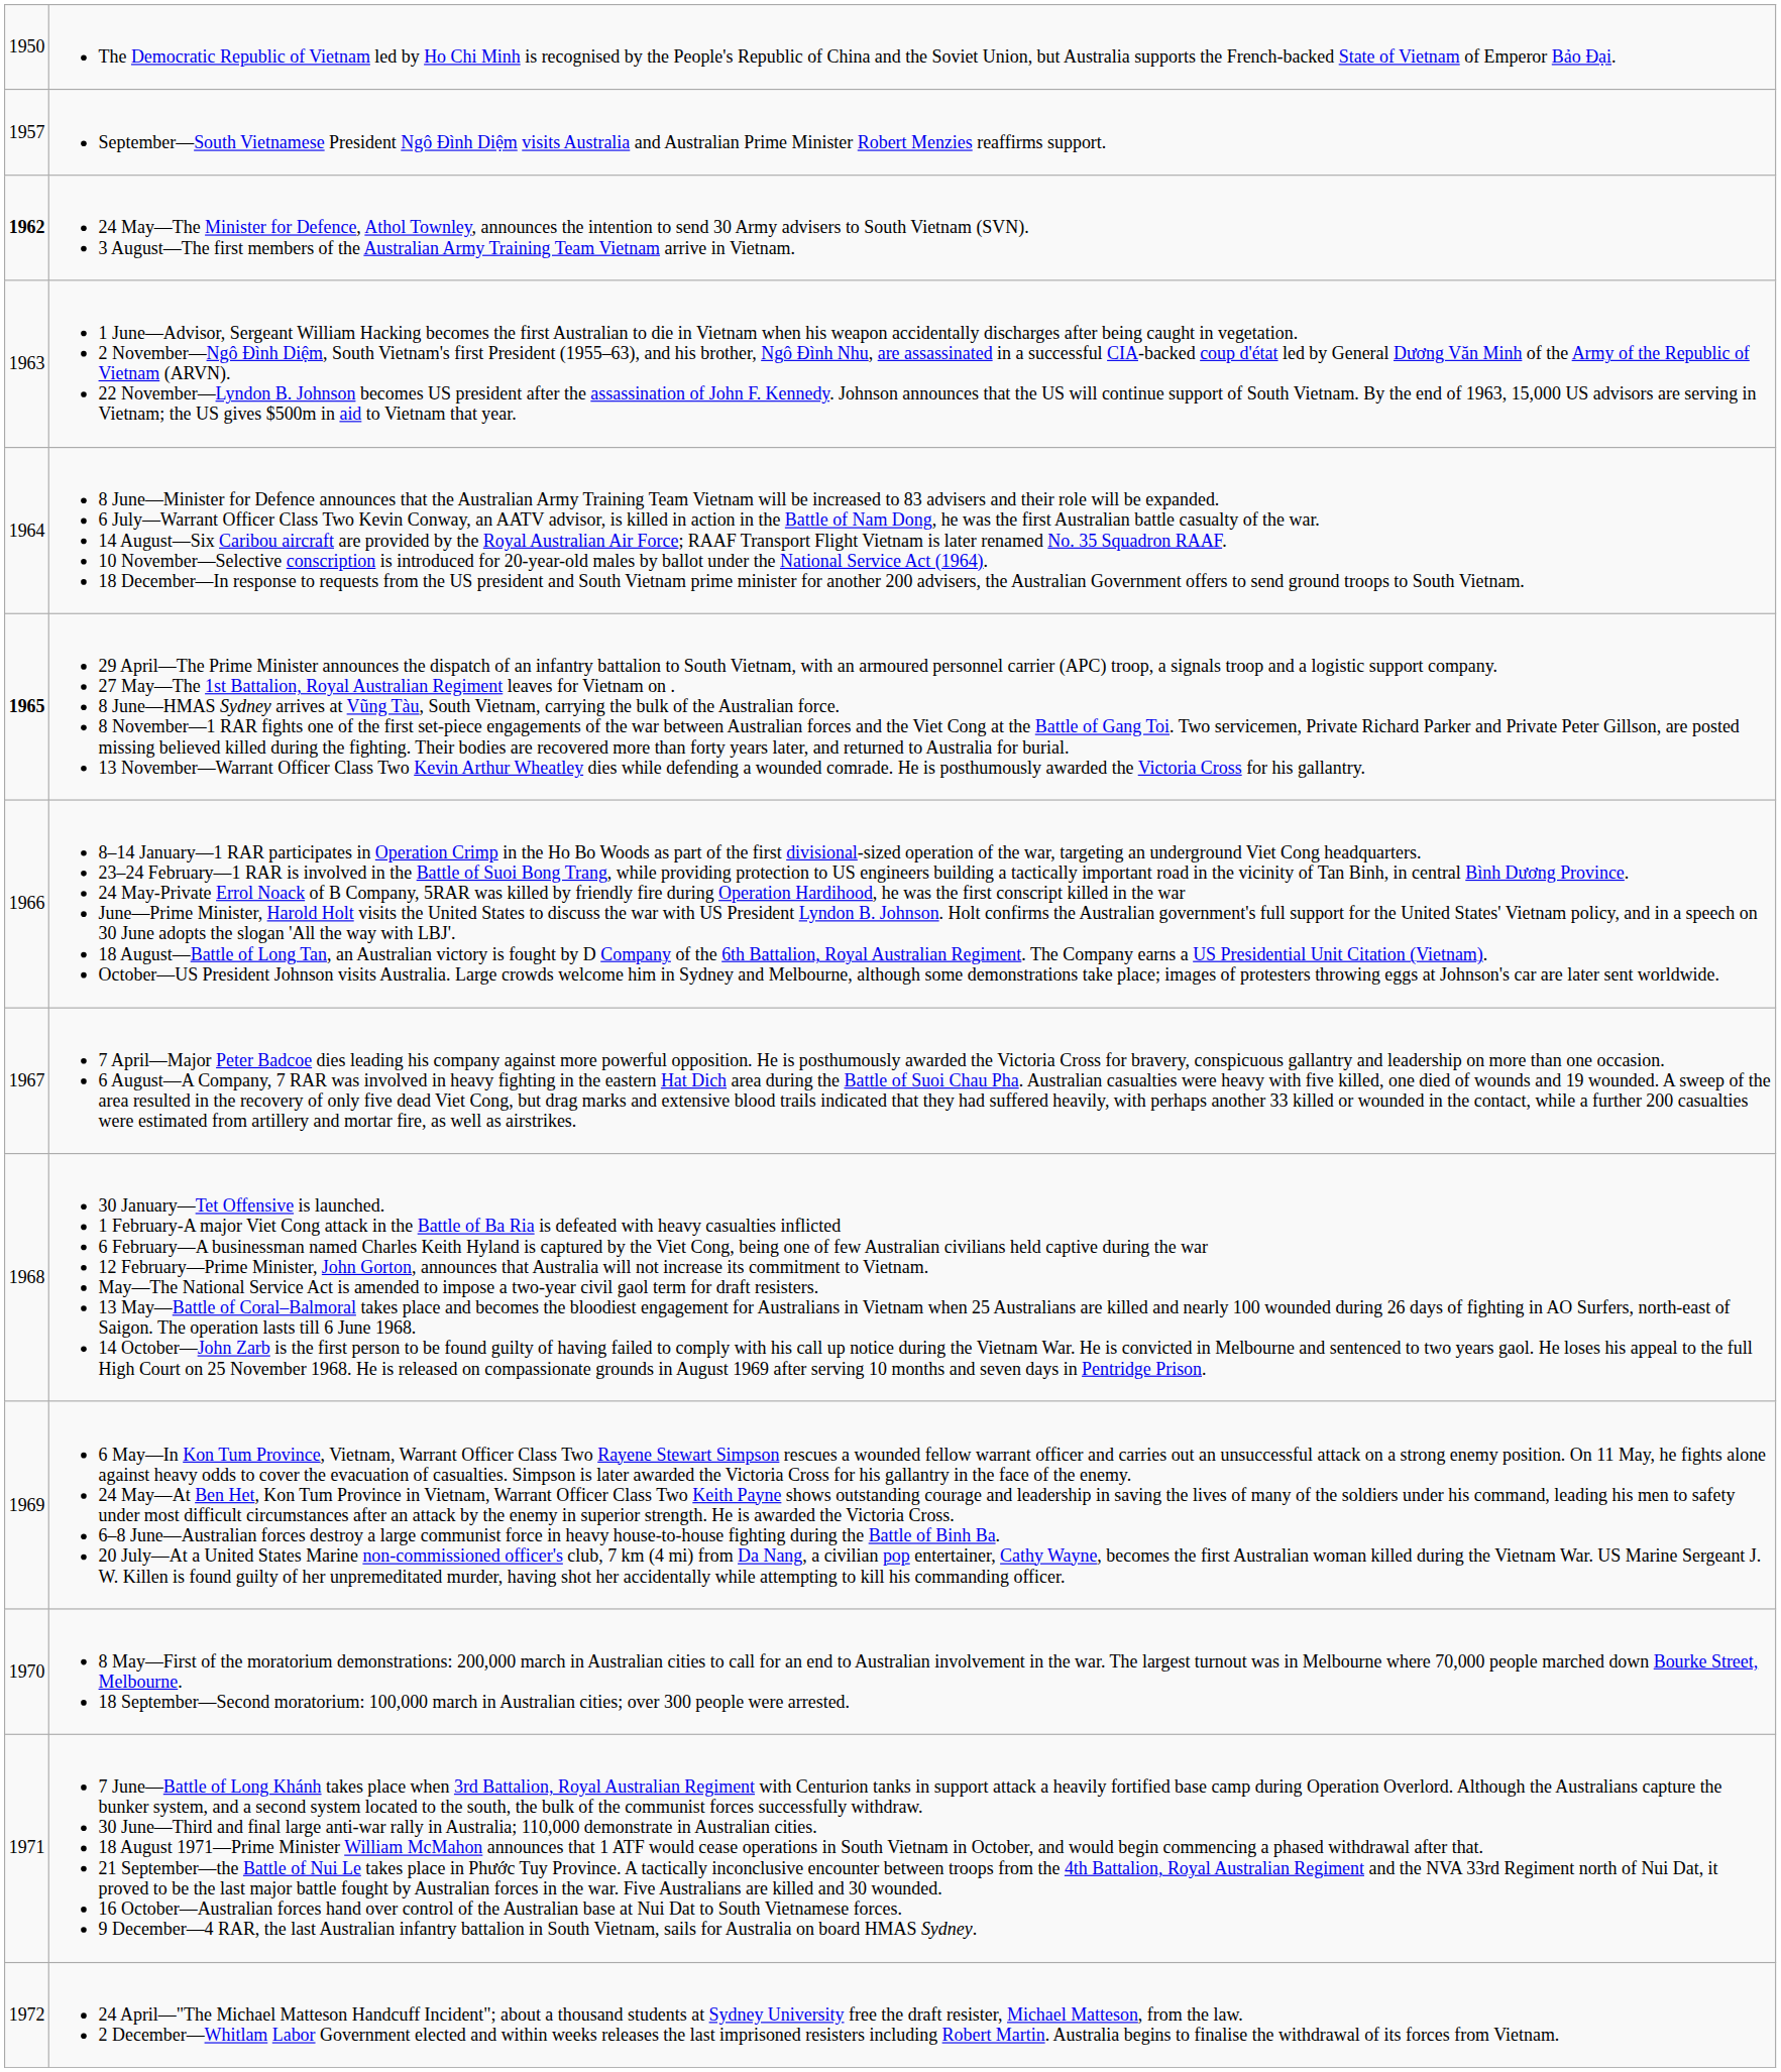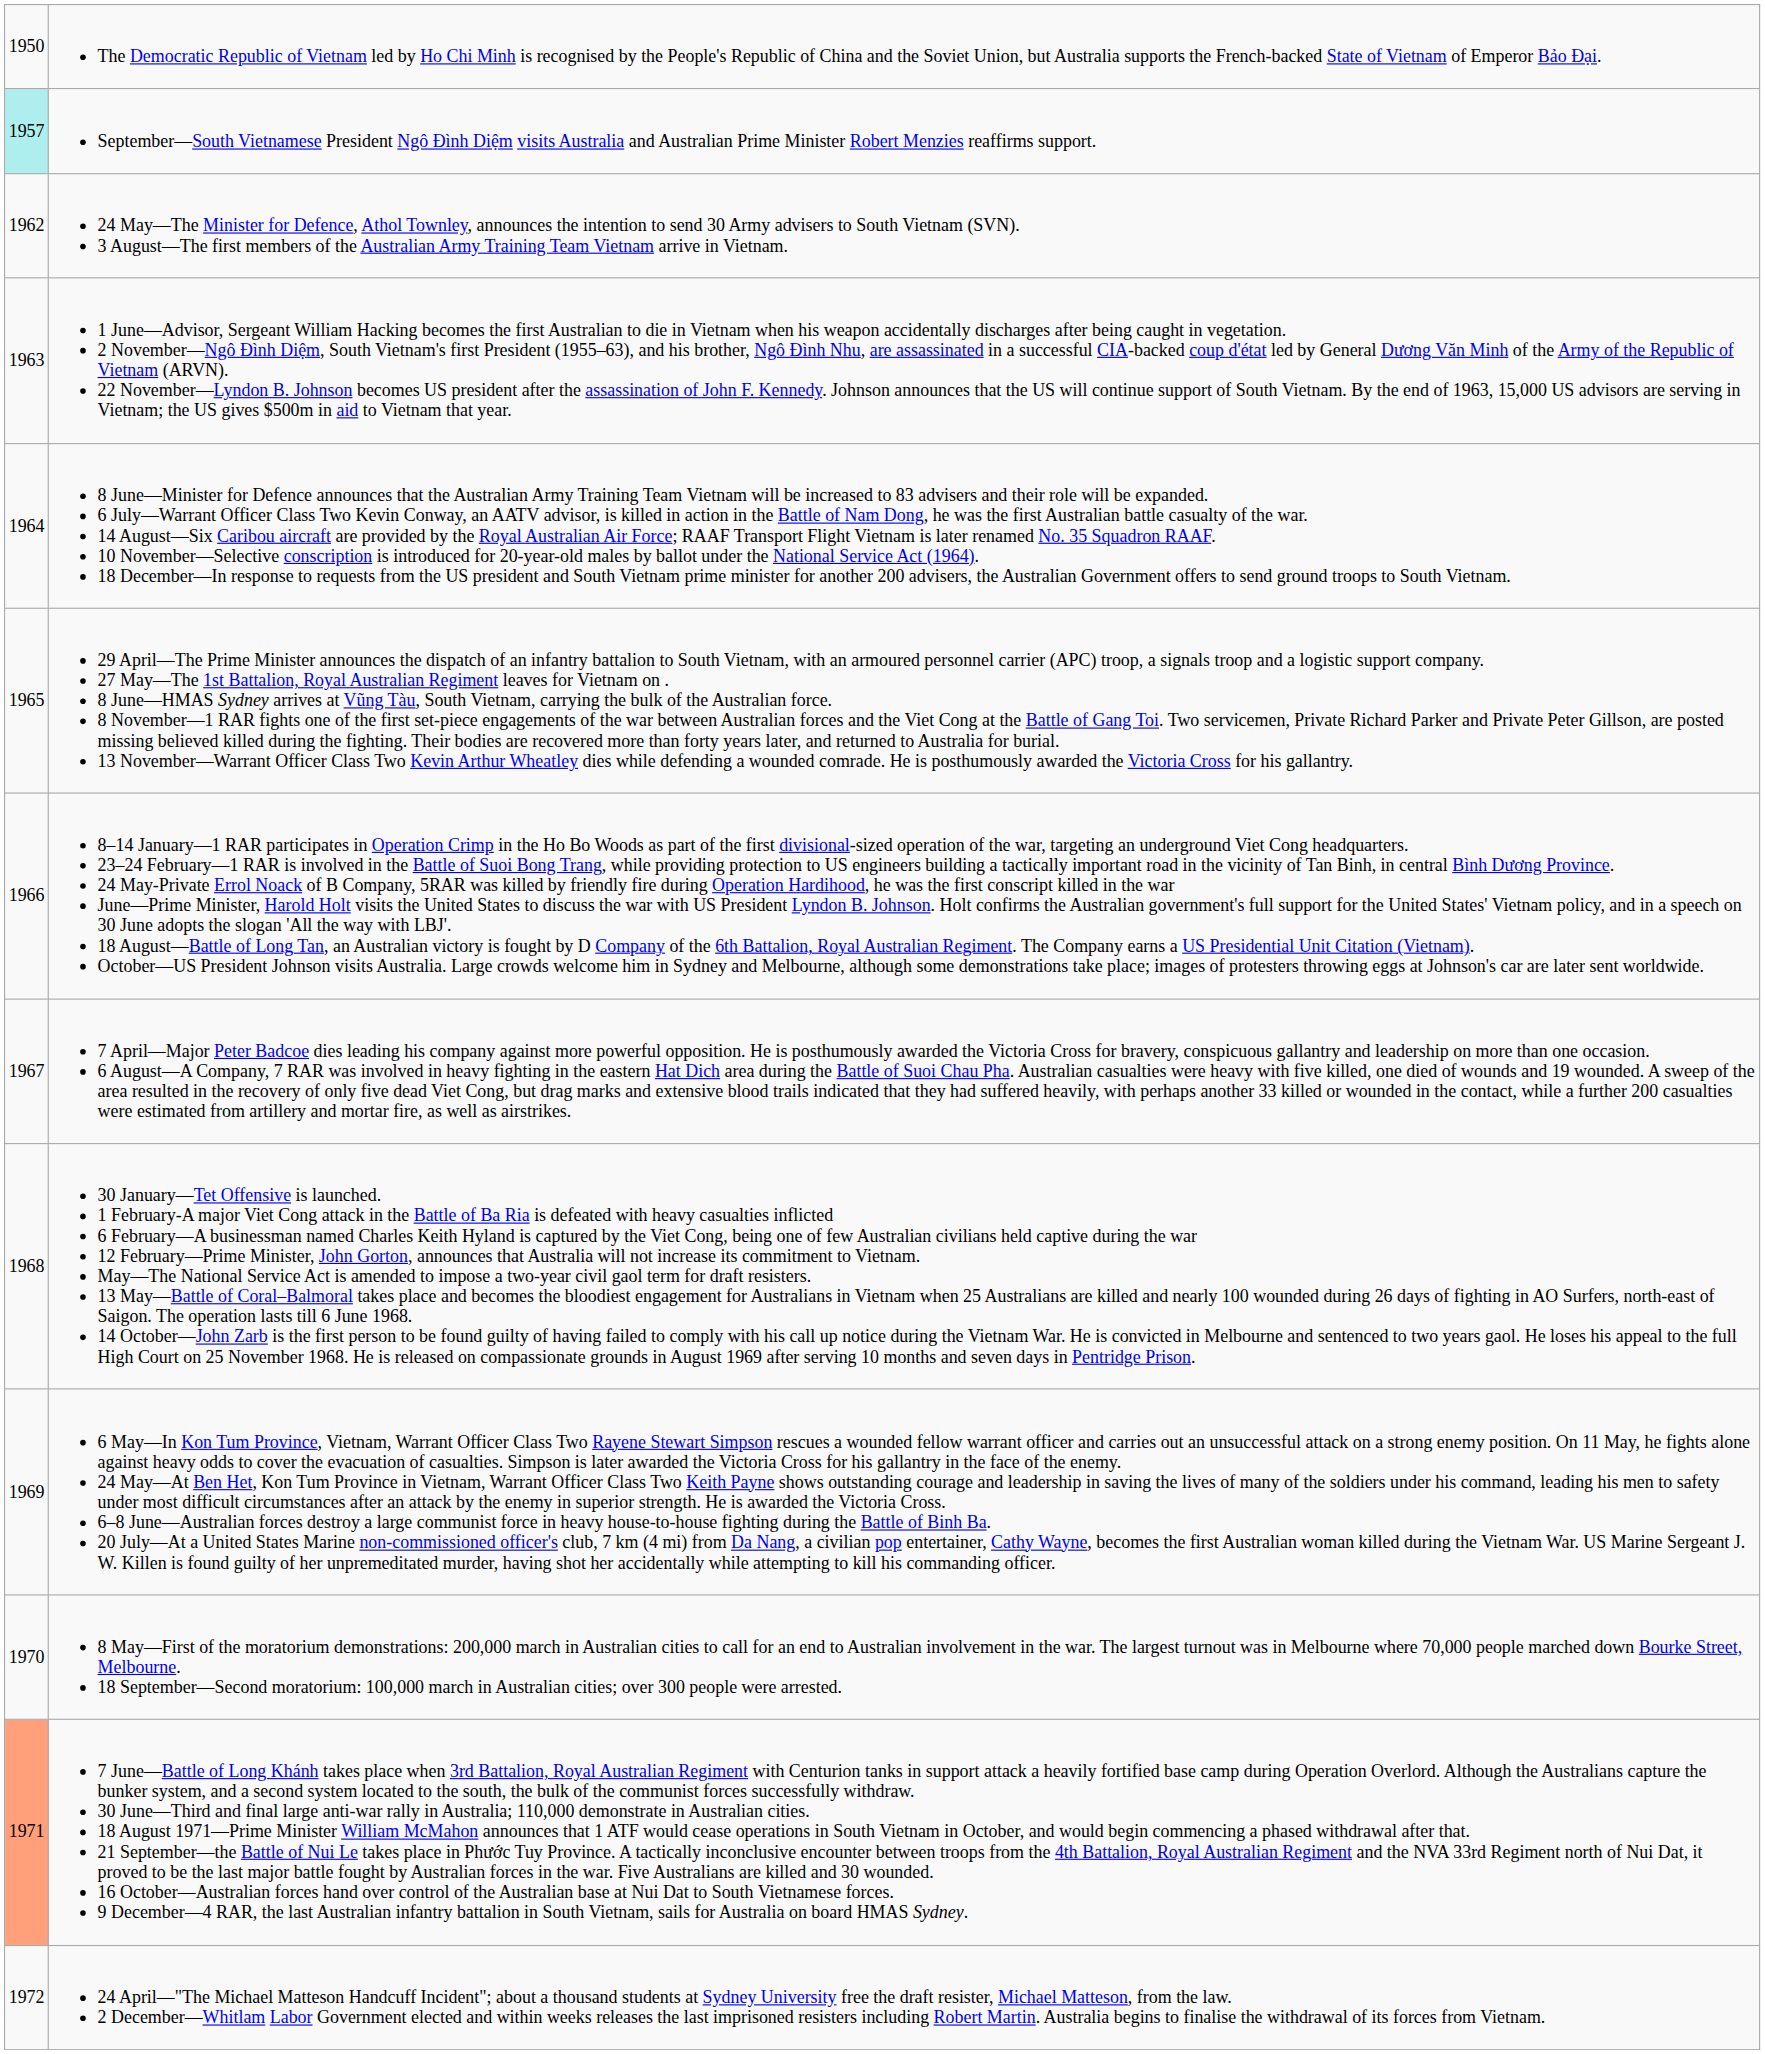row 2 | column 1: no background -> paleturquoise background
row 3 | column 1: bold -> normal
row 6 | column 1: bold -> normal
row 12 | column 1: no background -> lightsalmon background
